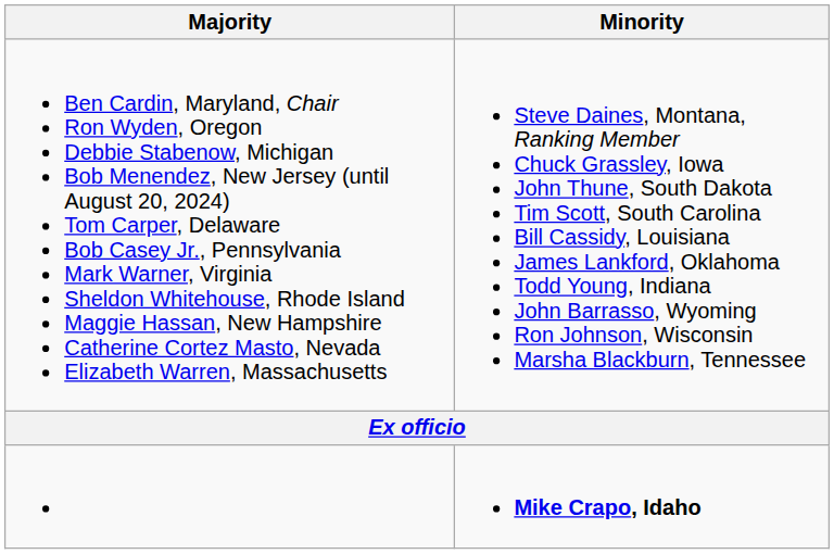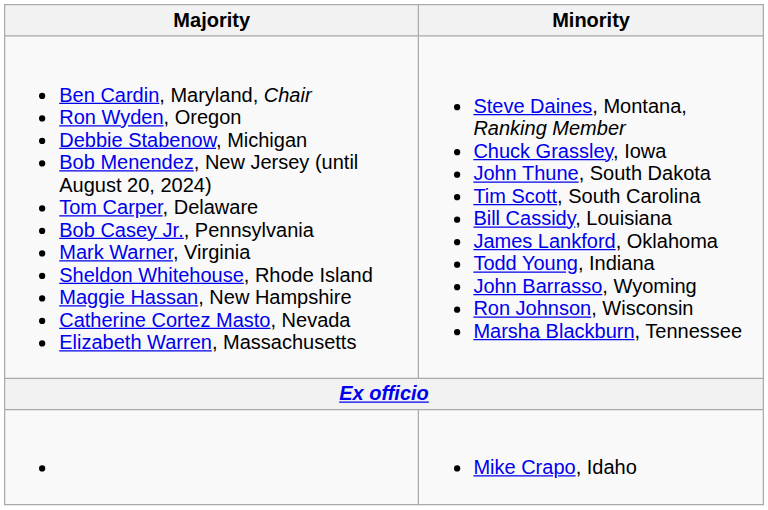row 4 | Minority: bold -> normal
